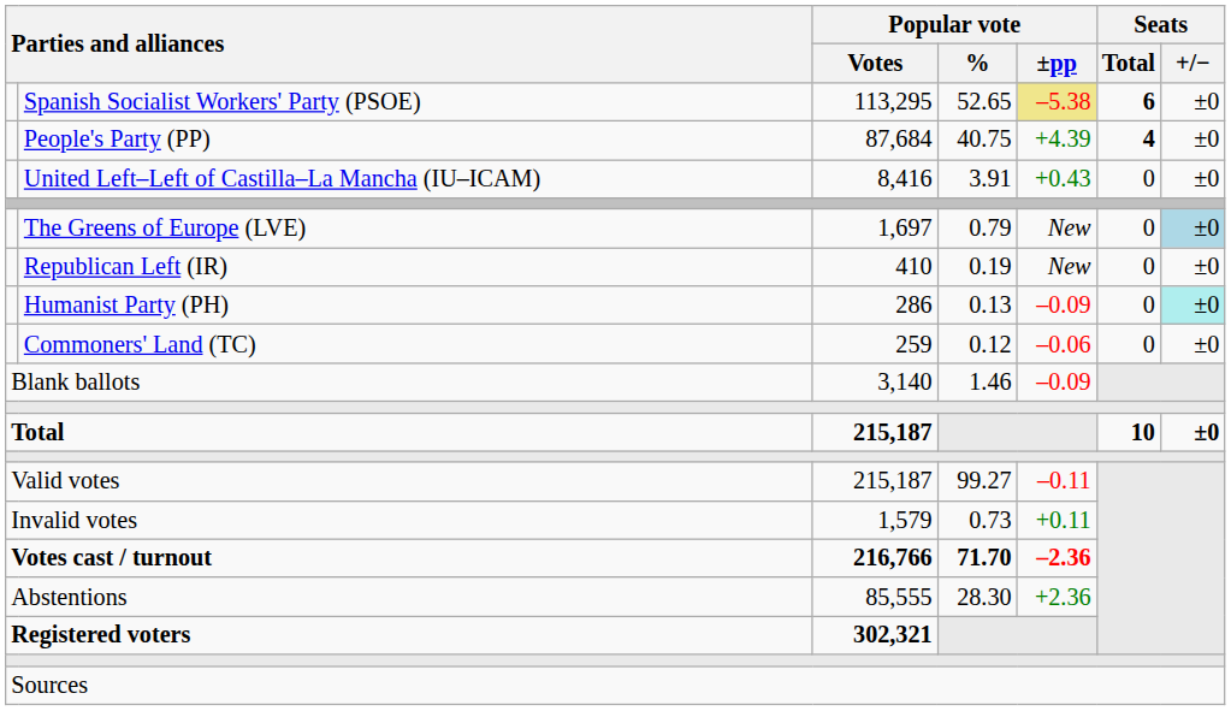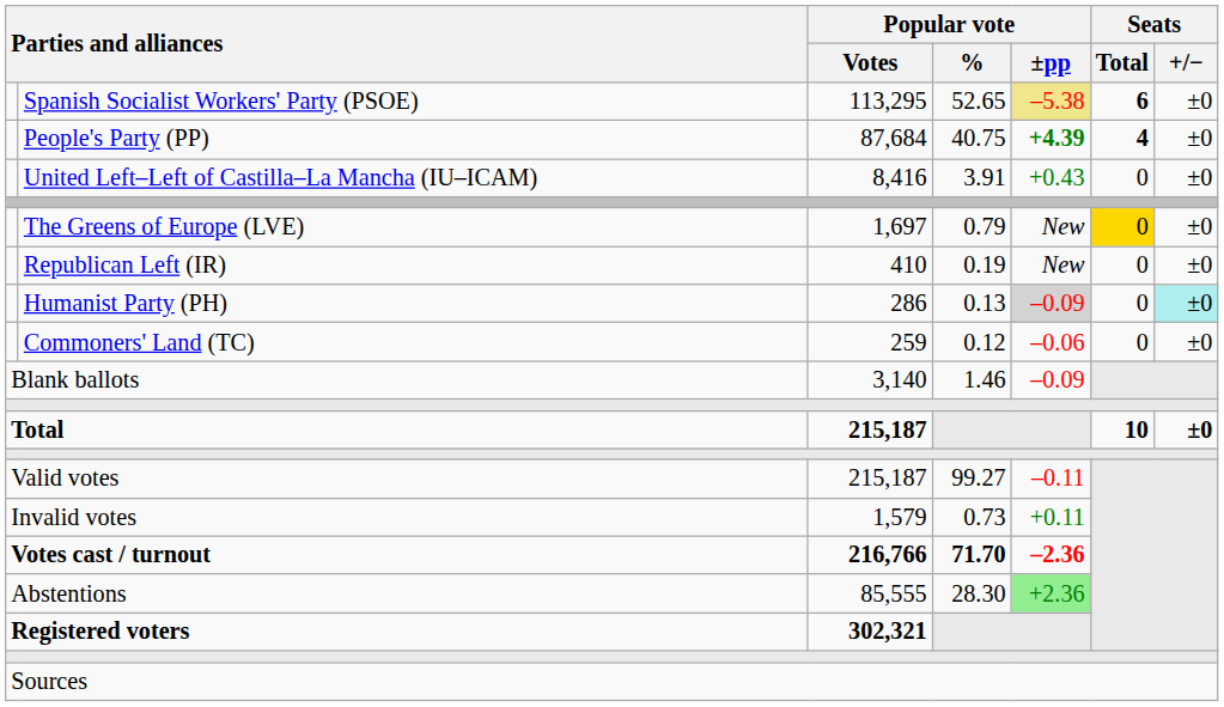People's Party (PP) | Popular vote / ±pp: normal -> bold
The Greens of Europe (LVE) | Seats / Total: no background -> gold background
The Greens of Europe (LVE) | Seats / +/−: lightblue background -> no background
Humanist Party (PH) | Popular vote / ±pp: no background -> lightgrey background
Abstentions | Popular vote / ±pp: no background -> lightgreen background
